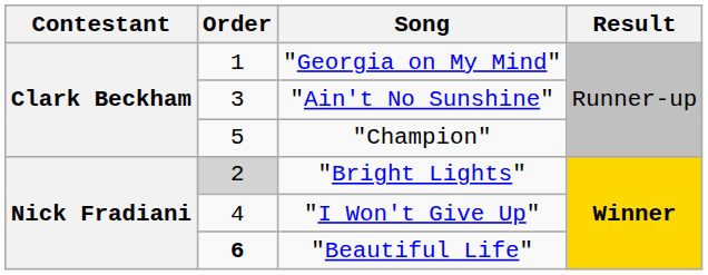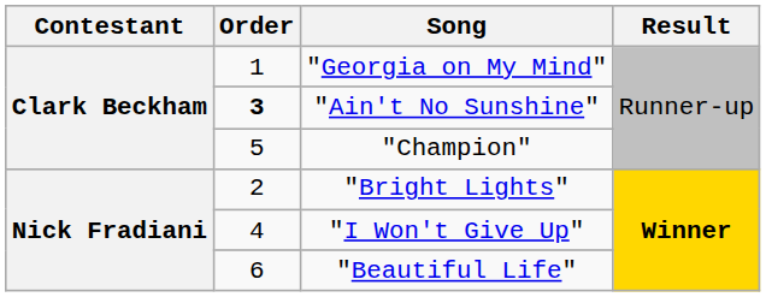"Ain't No Sunshine" | Order: normal -> bold
"Bright Lights" | Order: lightgrey background -> no background
"Beautiful Life" | Order: bold -> normal
